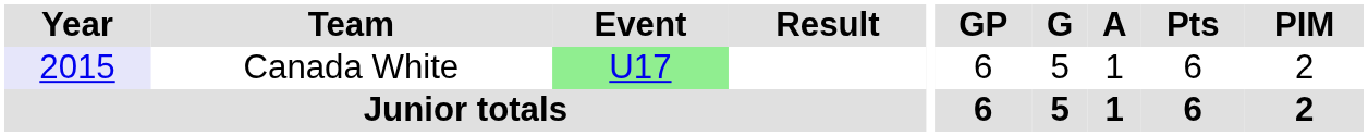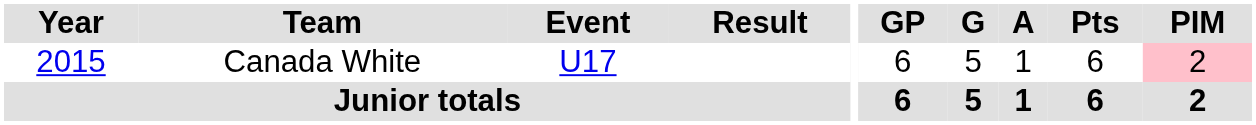Canada White | Year: lavender background -> no background
Canada White | Event: lightgreen background -> no background
Canada White | PIM: no background -> pink background
